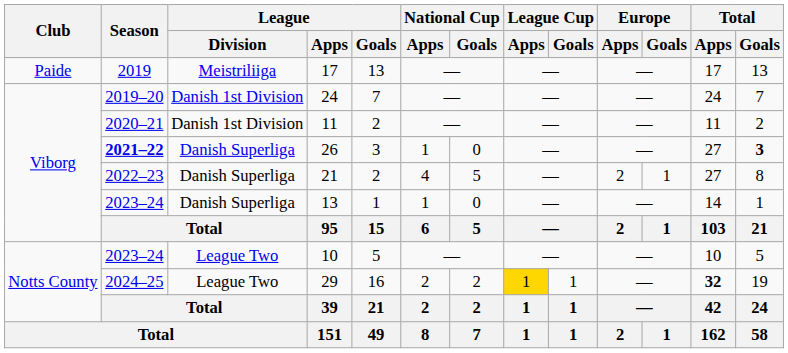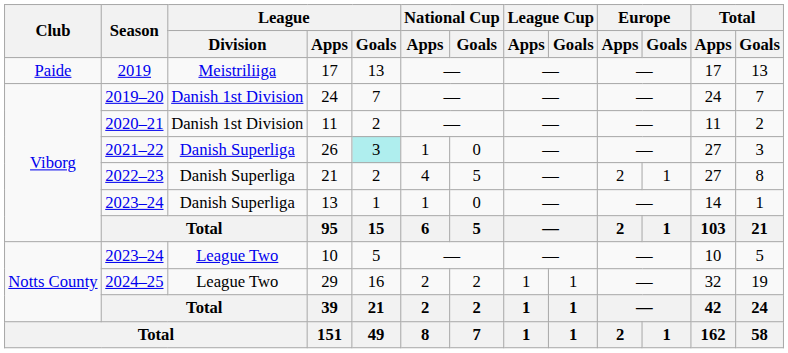26 | Season: bold -> normal
26 | League / Goals: no background -> paleturquoise background
26 | Total / Goals: bold -> normal
29 | League Cup / Apps: gold background -> no background
29 | Total / Apps: bold -> normal
